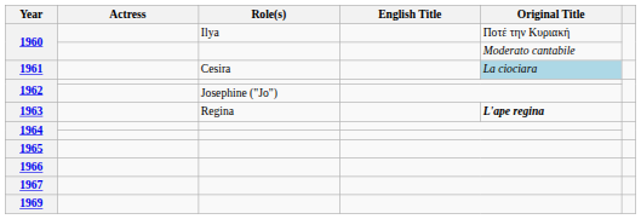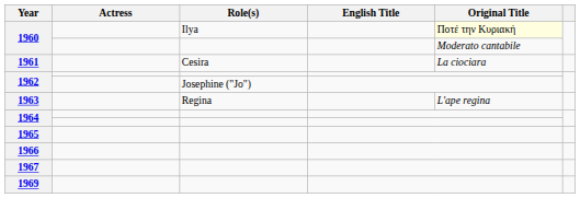1960 / Ilya | Original Title: no background -> lightyellow background
1961 | Original Title: lightblue background -> no background
1963 | Original Title: bold -> normal
